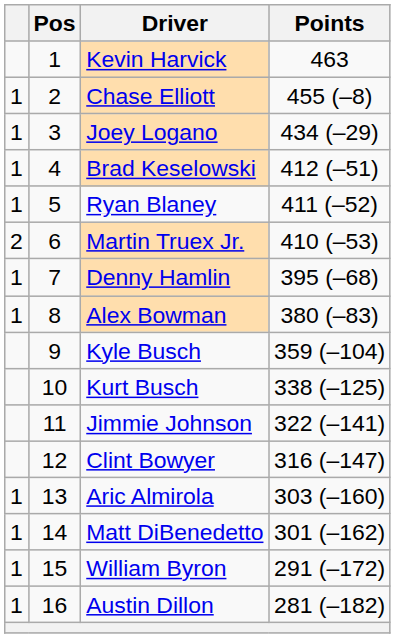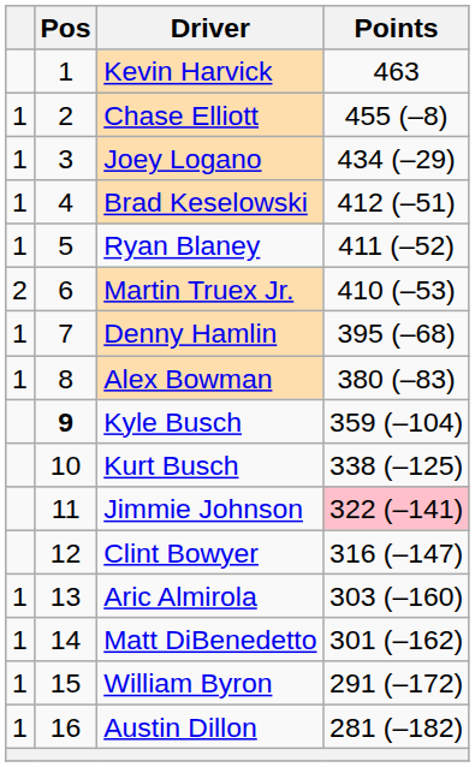Kyle Busch | Pos: normal -> bold
Jimmie Johnson | Points: no background -> pink background
